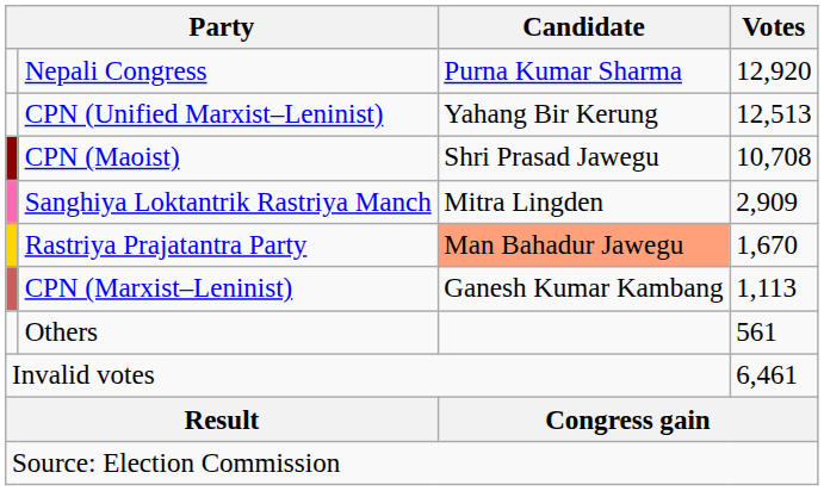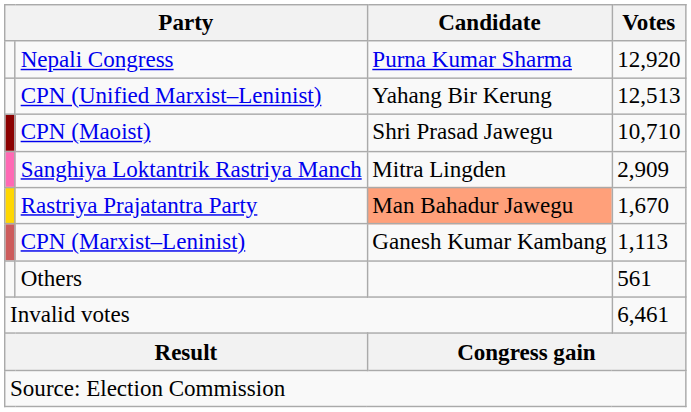CPN (Maoist) | Votes: 10,708 -> 10,710
